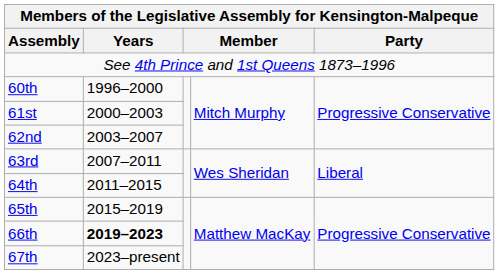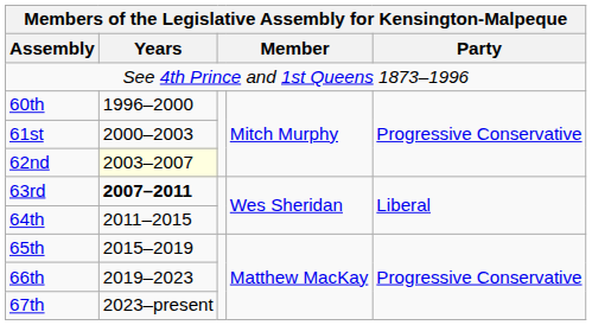62nd | Years: no background -> lightyellow background
63rd | Years: normal -> bold
66th | Years: bold -> normal
